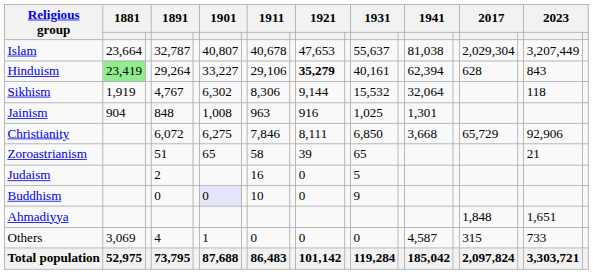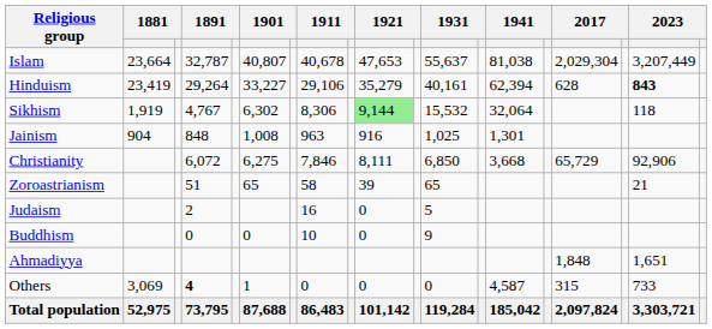Hinduism | column 2: lightgreen background -> no background
Hinduism | column 10: bold -> normal
Hinduism | column 18: normal -> bold
Sikhism | column 10: no background -> lightgreen background
Buddhism | column 6: lavender background -> no background
Others | column 4: normal -> bold
